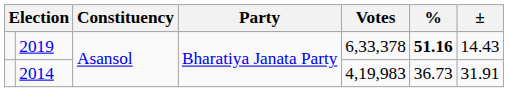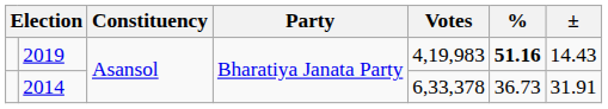2019 | Votes: 6,33,378 -> 4,19,983
2014 | Votes: 4,19,983 -> 6,33,378
